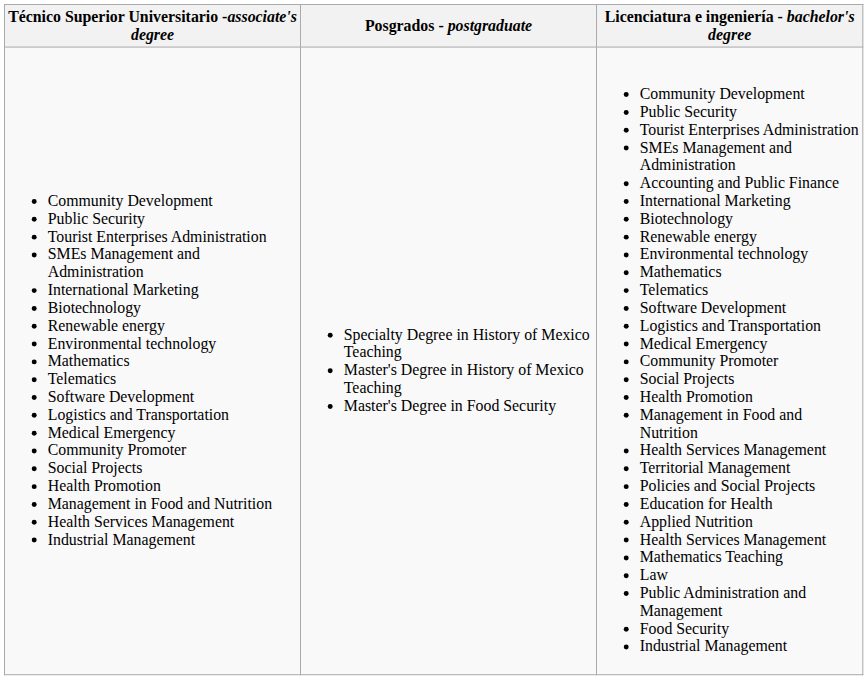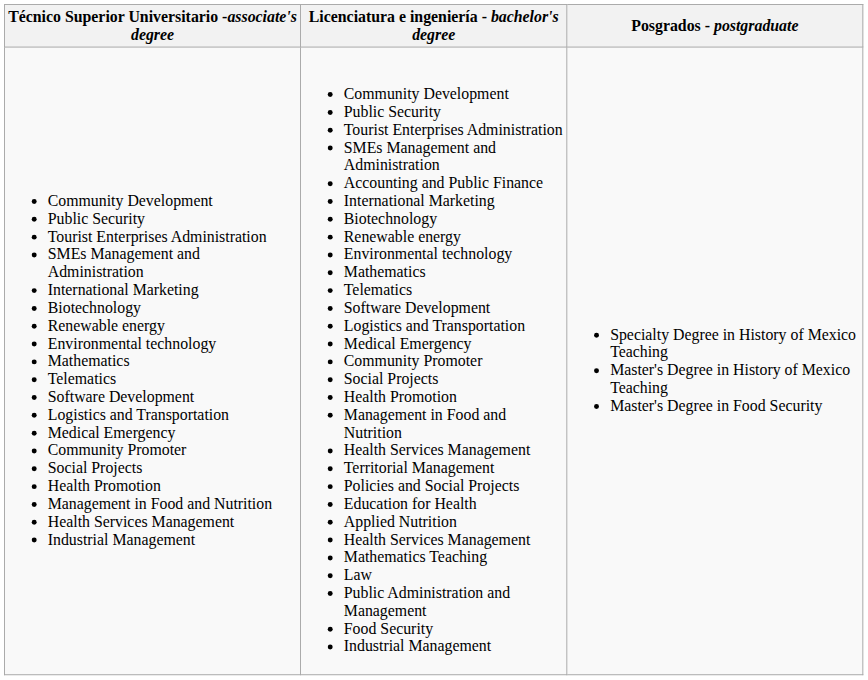columns swapped: Licenciatura e ingeniería - bachelor's degree <-> Posgrados - postgraduate
